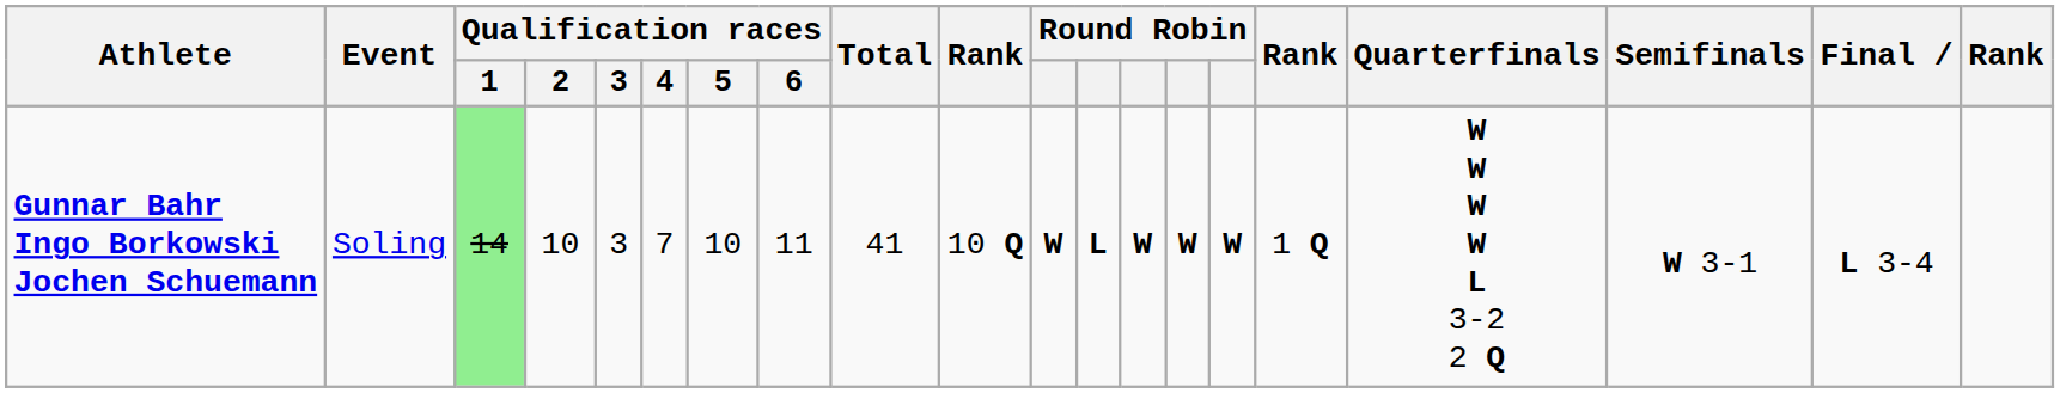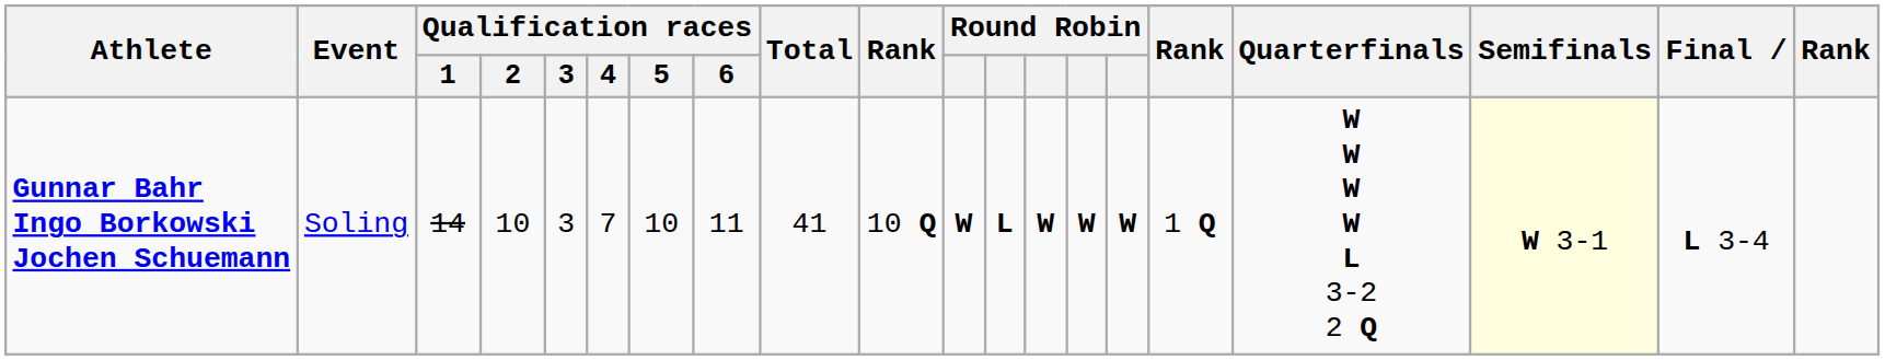Gunnar Bahr Ingo Borkowski Jochen Schuemann | Qualification races / 1: lightgreen background -> no background
Gunnar Bahr Ingo Borkowski Jochen Schuemann | Semifinals: no background -> lightyellow background
